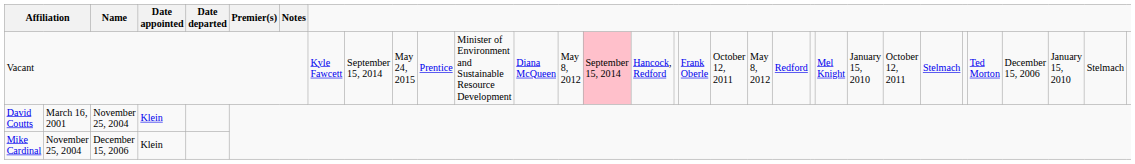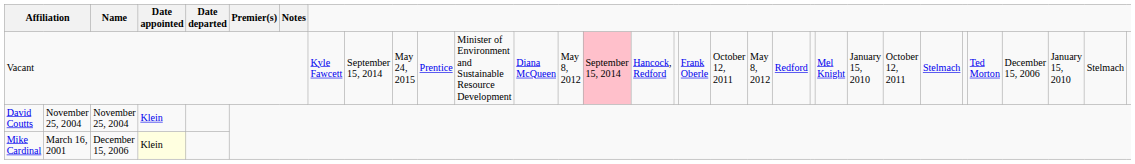David Coutts | column 2: March 16, 2001 -> November 25, 2004
Mike Cardinal | column 2: November 25, 2004 -> March 16, 2001
Mike Cardinal | Date appointed: no background -> lightyellow background
